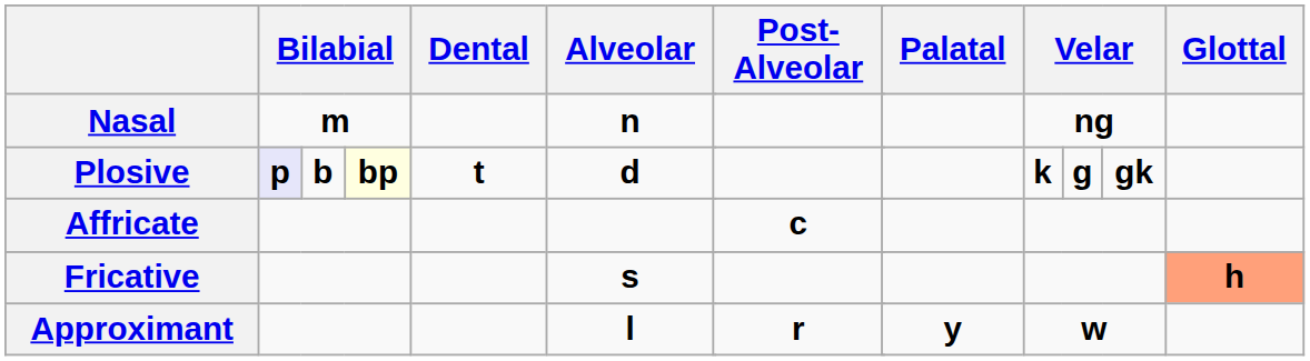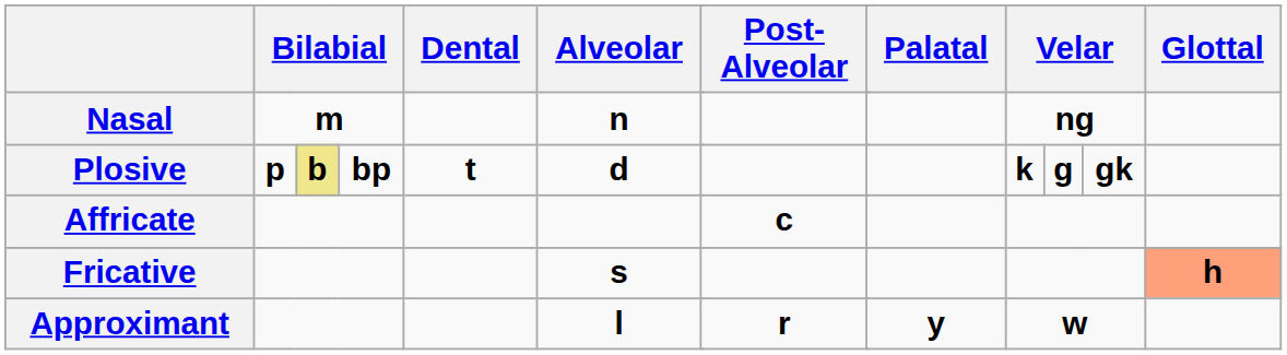Plosive | column 2: lavender background -> no background
Plosive | column 3: no background -> khaki background
Plosive | column 4: lightyellow background -> no background
